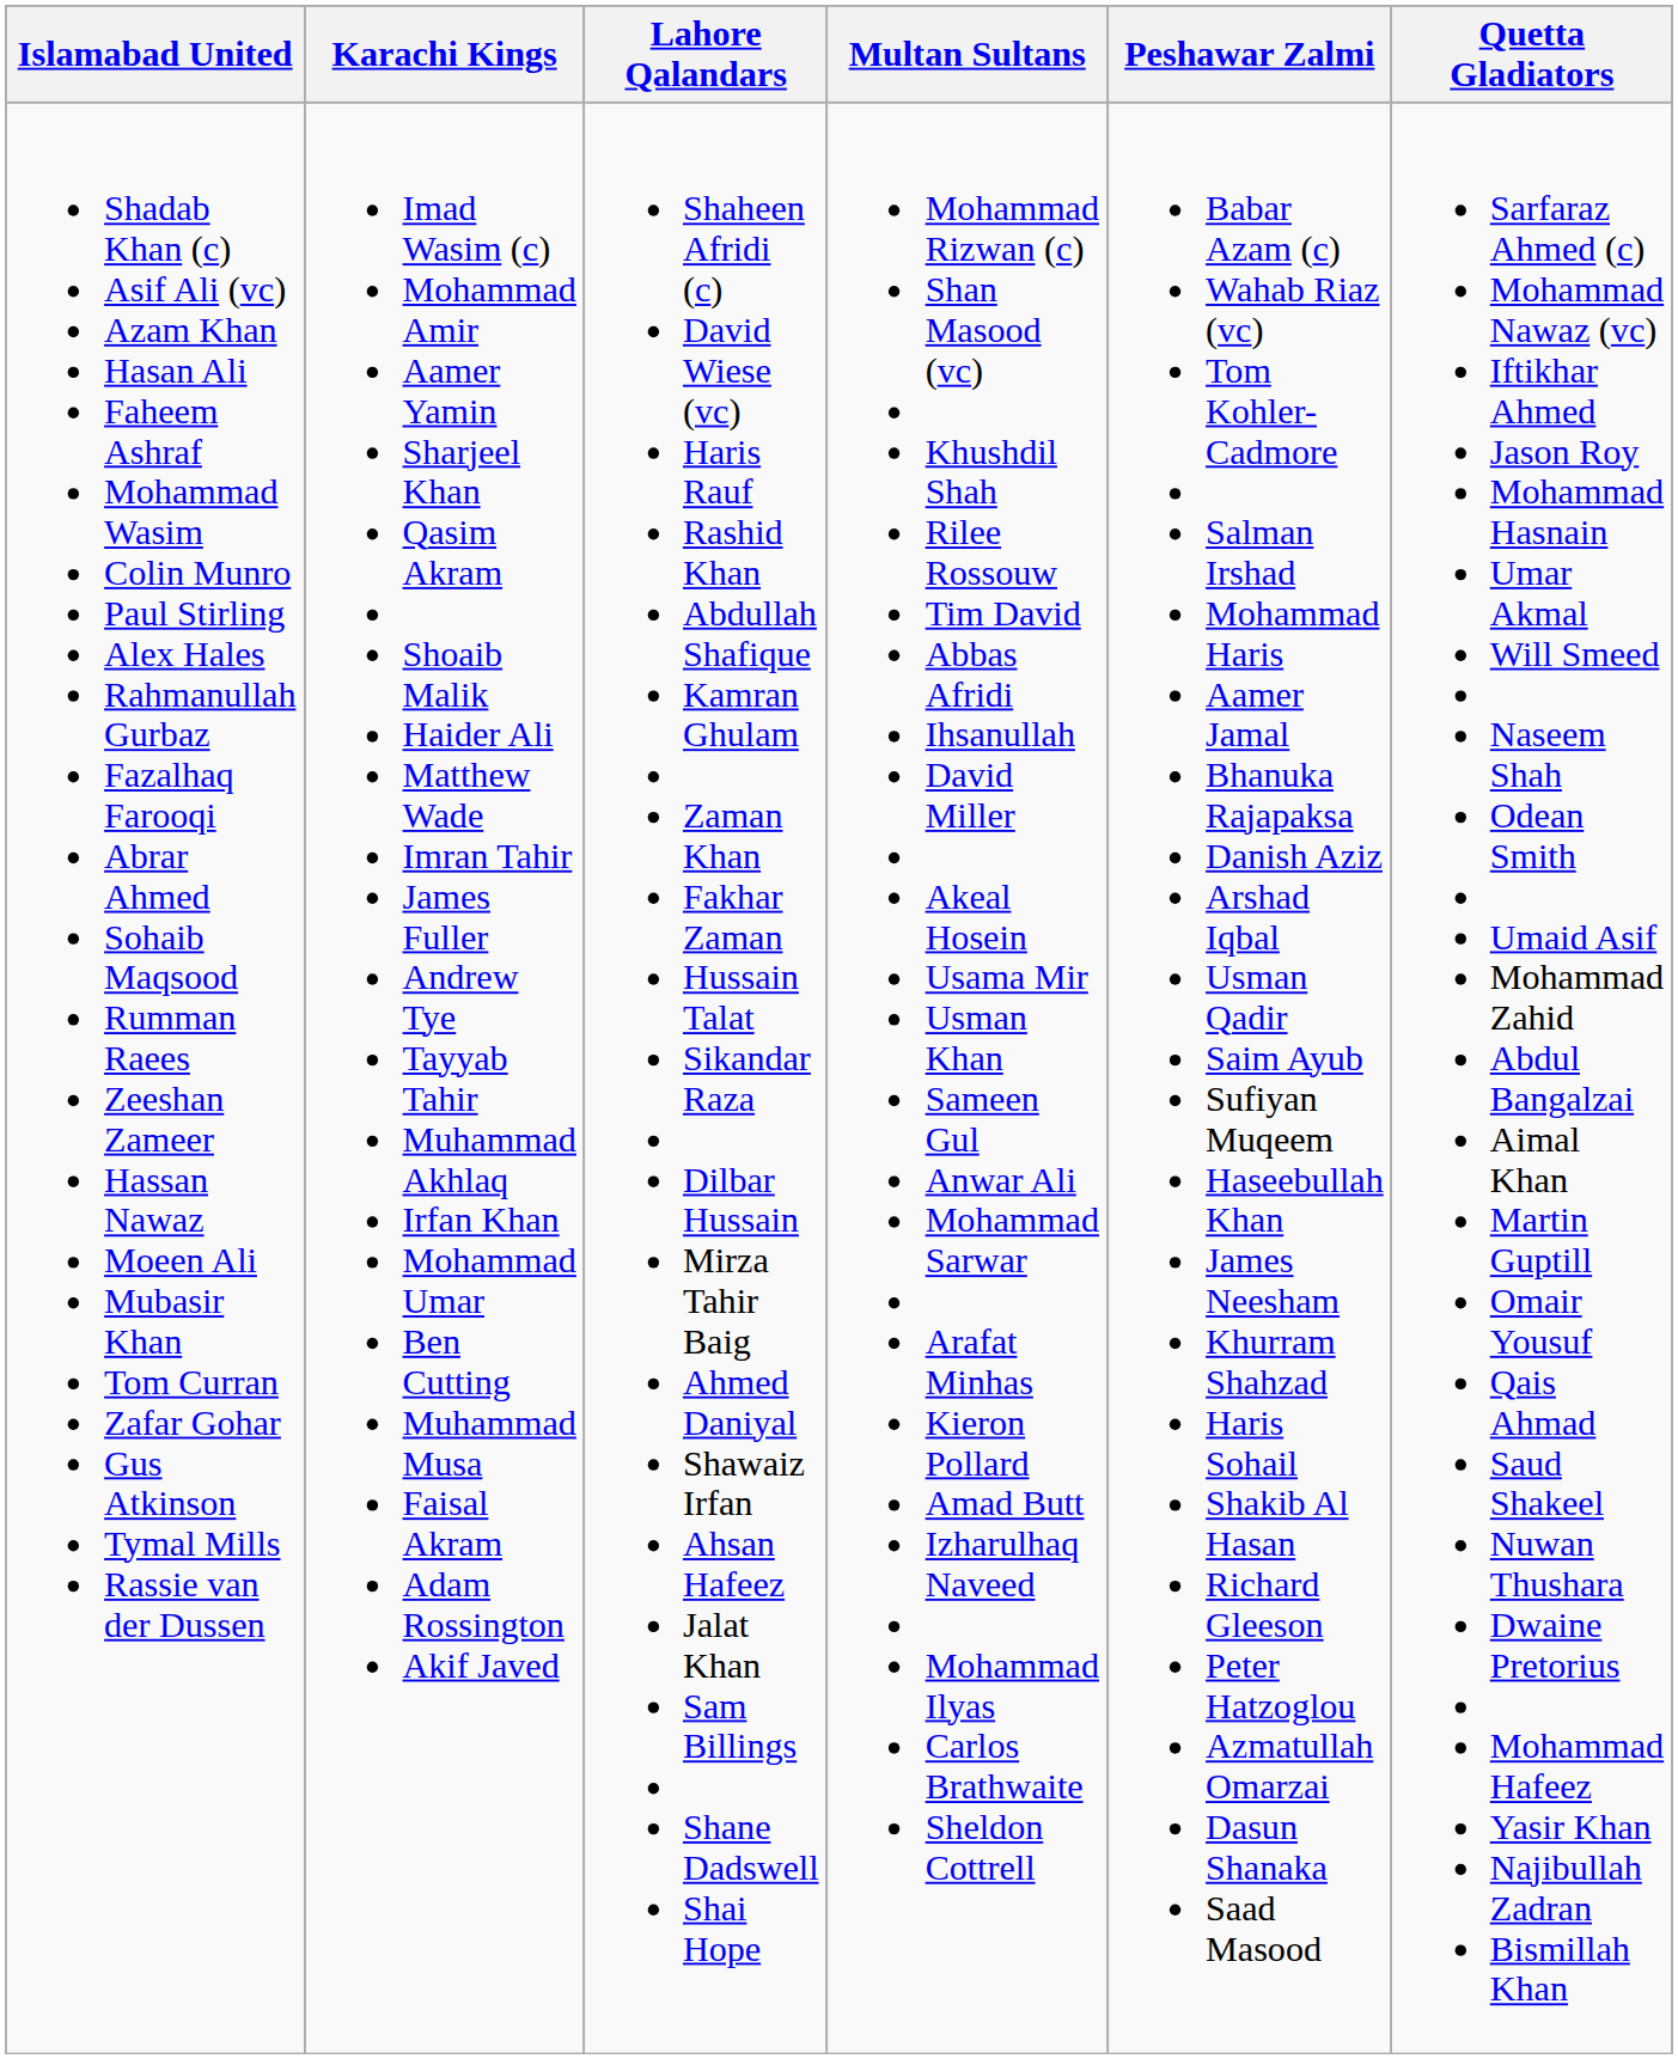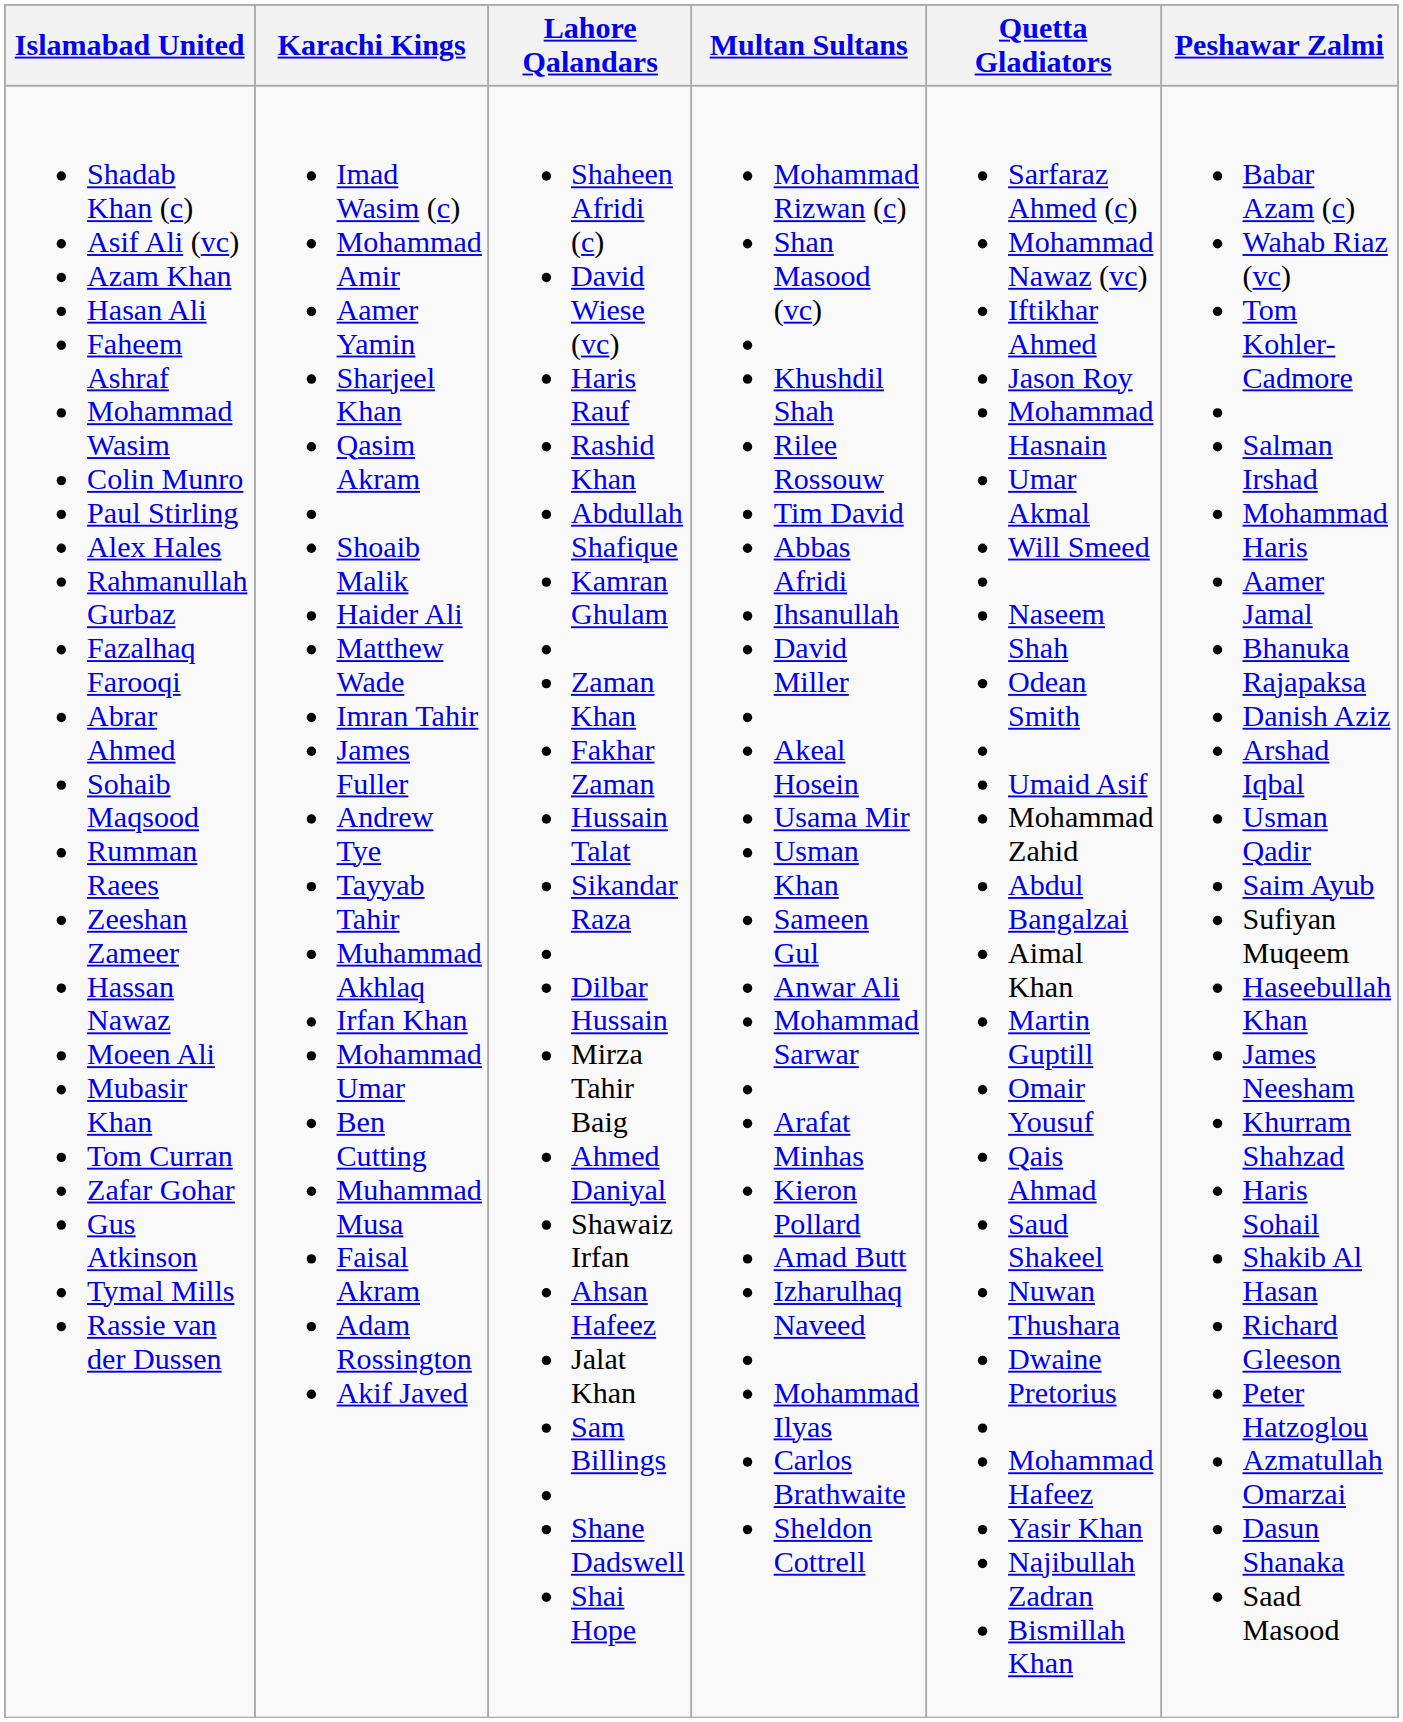columns swapped: Peshawar Zalmi <-> Quetta Gladiators
